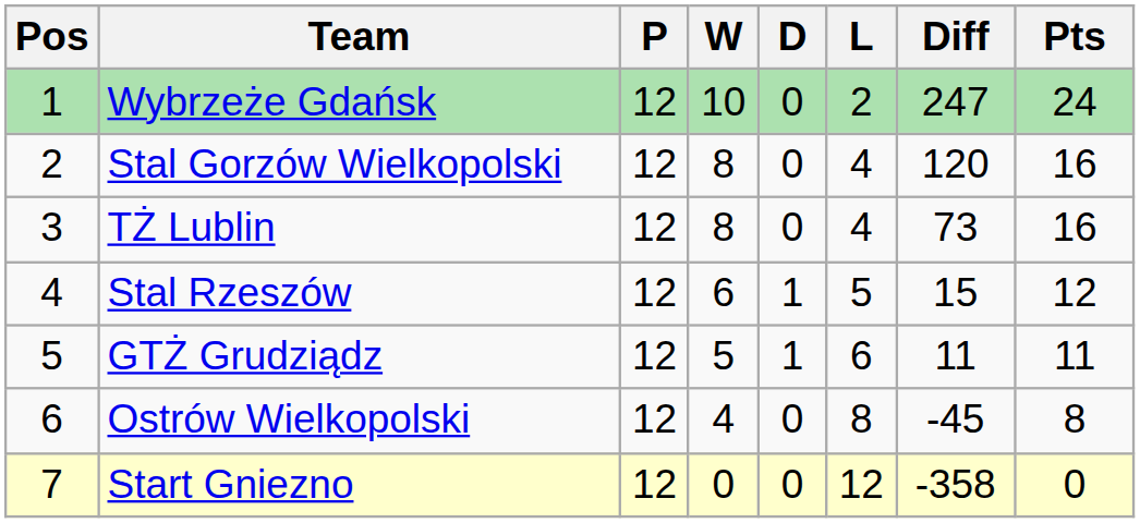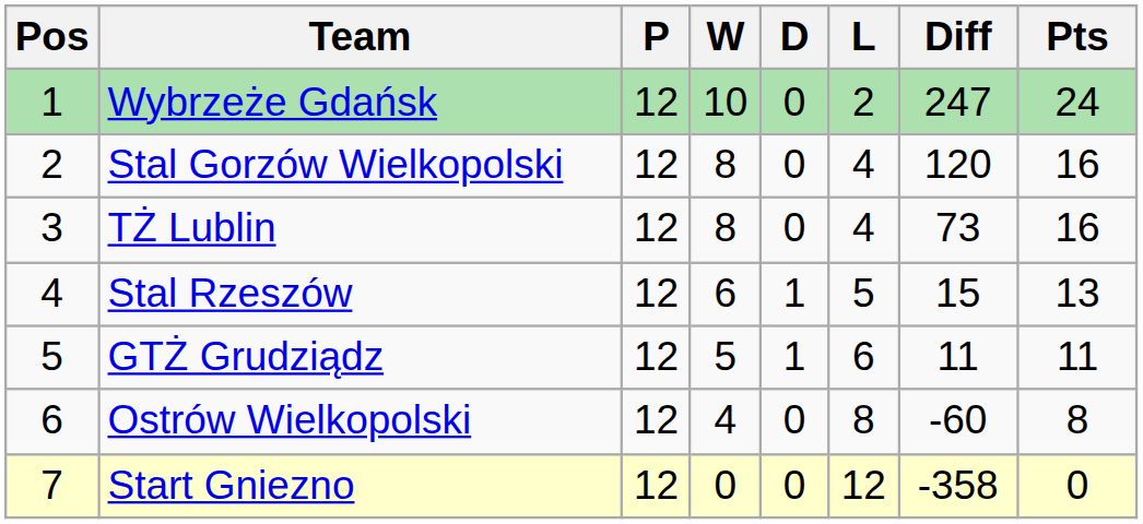Stal Rzeszów | Pts: 12 -> 13
Ostrów Wielkopolski | Diff: -45 -> -60
